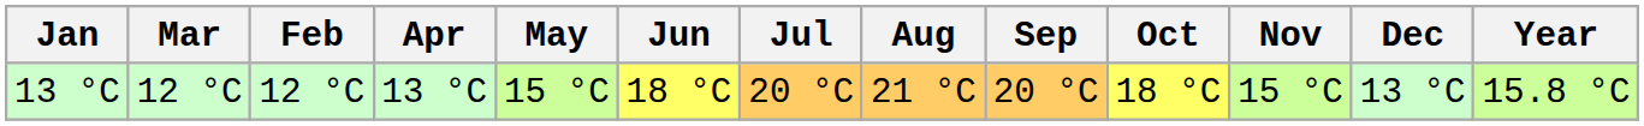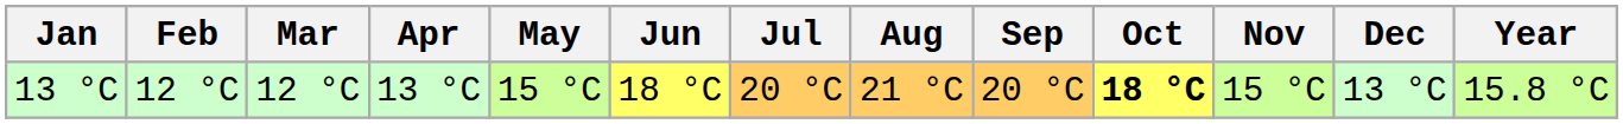columns swapped: Feb <-> Mar
row 2 | Oct: normal -> bold
